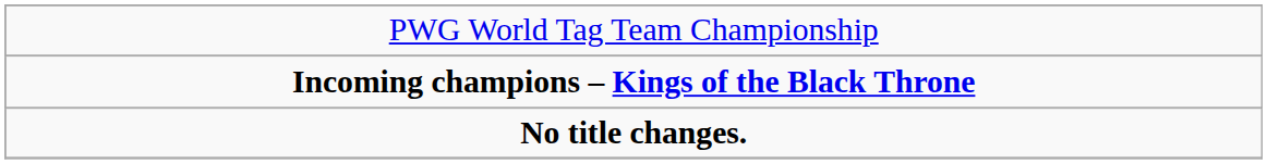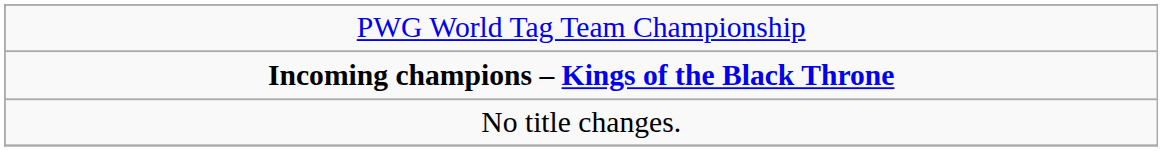No title changes. | column 1: bold -> normal
